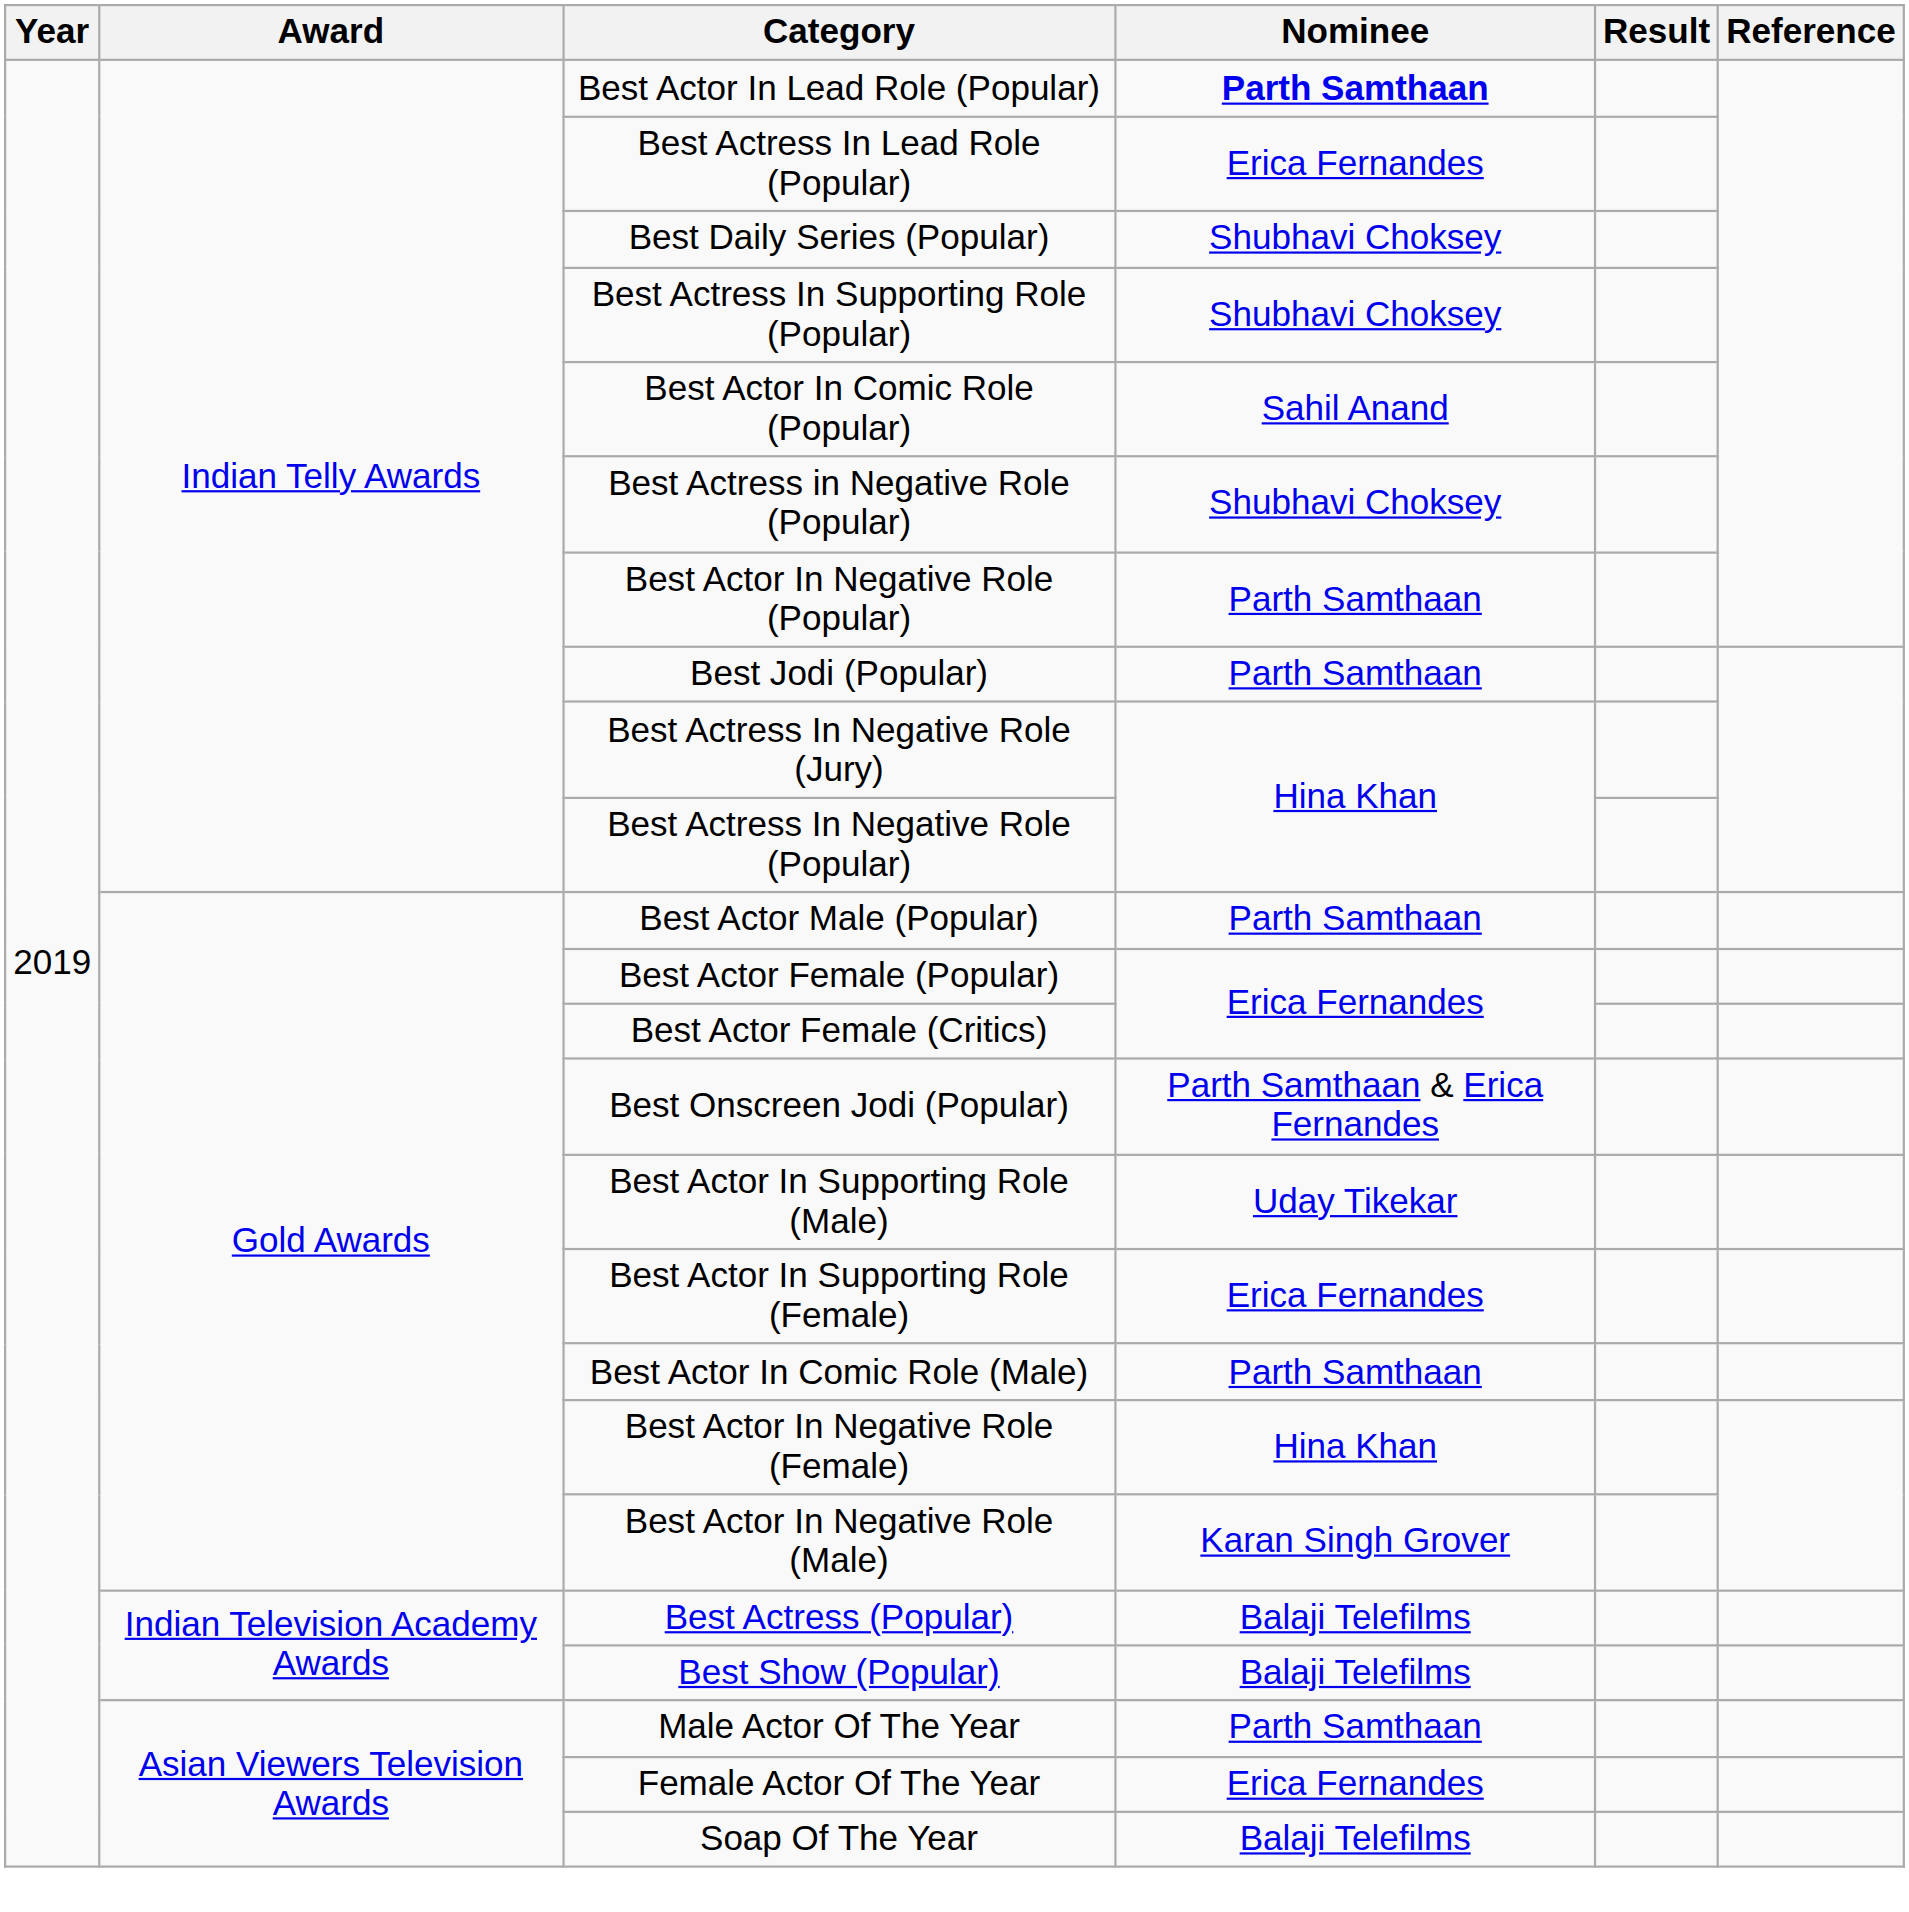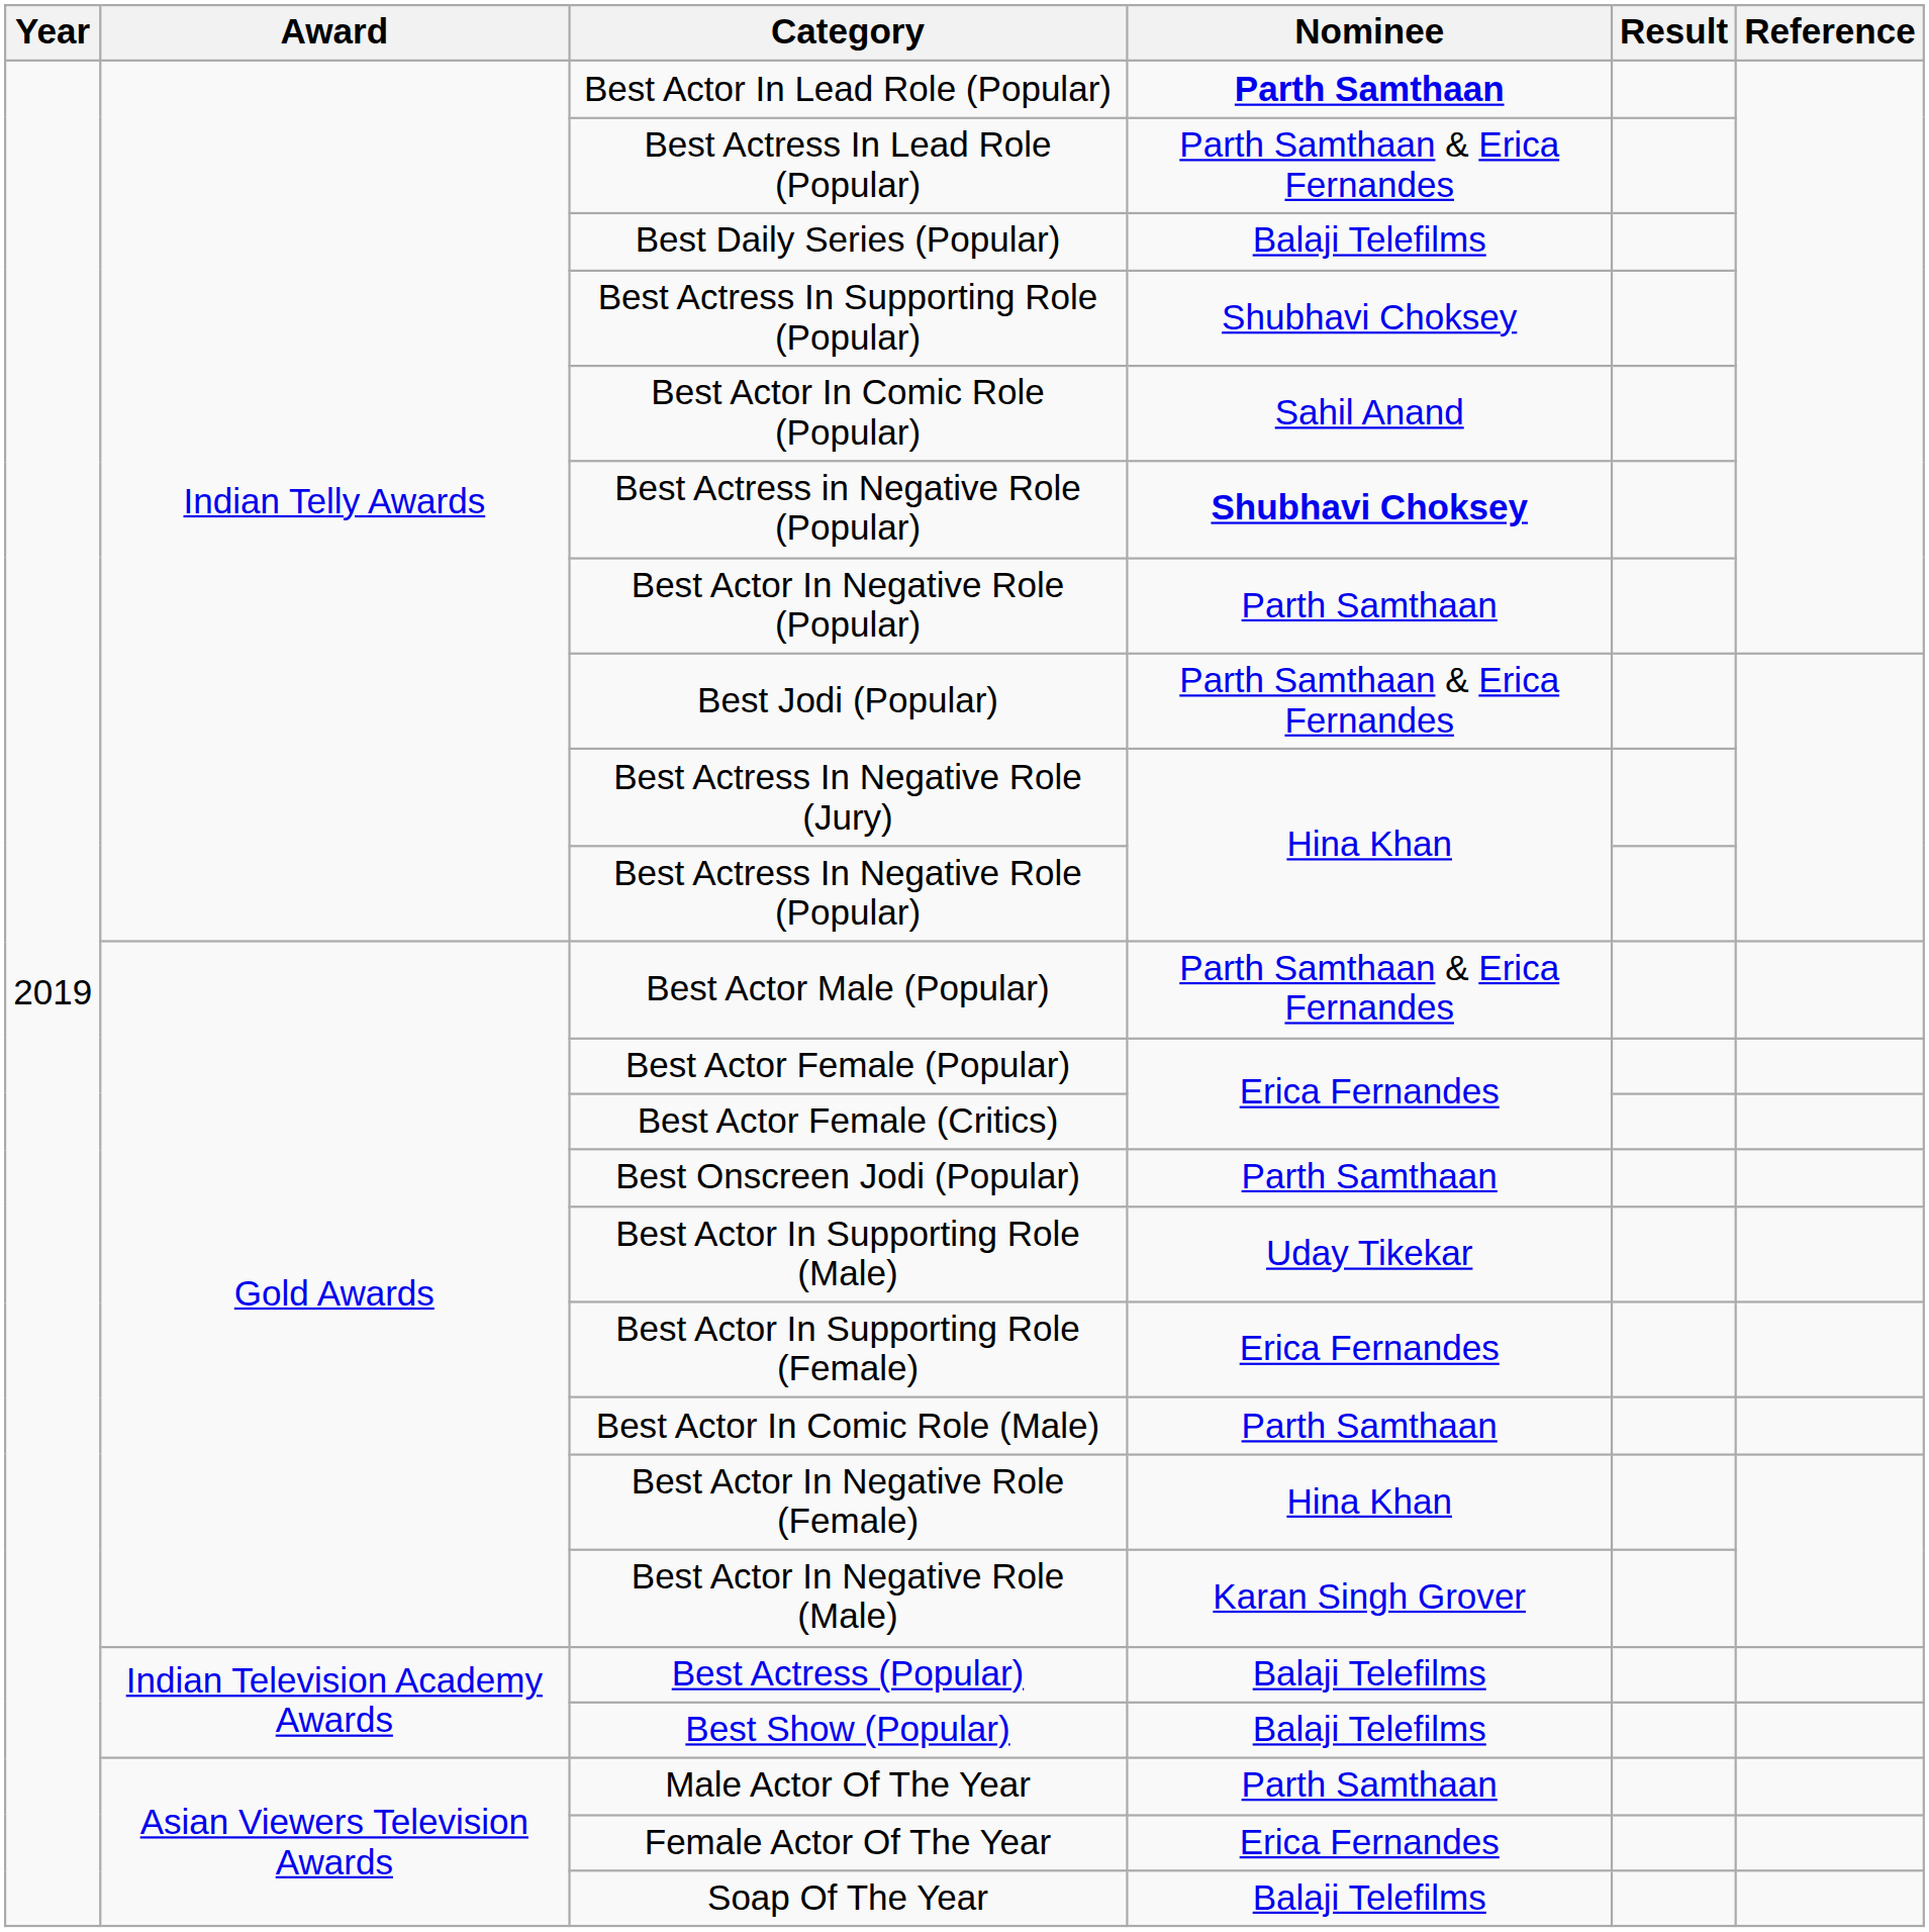Best Actress In Lead Role (Popular) | Nominee: Erica Fernandes -> Parth Samthaan & Erica Fernandes
Best Daily Series (Popular) | Nominee: Shubhavi Choksey -> Balaji Telefilms
Best Actress in Negative Role (Popular) | Nominee: normal -> bold
Best Jodi (Popular) | Nominee: Parth Samthaan -> Parth Samthaan & Erica Fernandes
Best Actor Male (Popular) | Nominee: Parth Samthaan -> Parth Samthaan & Erica Fernandes
Best Onscreen Jodi (Popular) | Nominee: Parth Samthaan & Erica Fernandes -> Parth Samthaan
